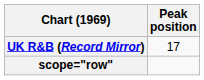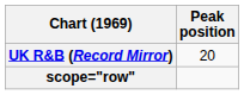UK R&B (Record Mirror) | Peak position: 17 -> 20
